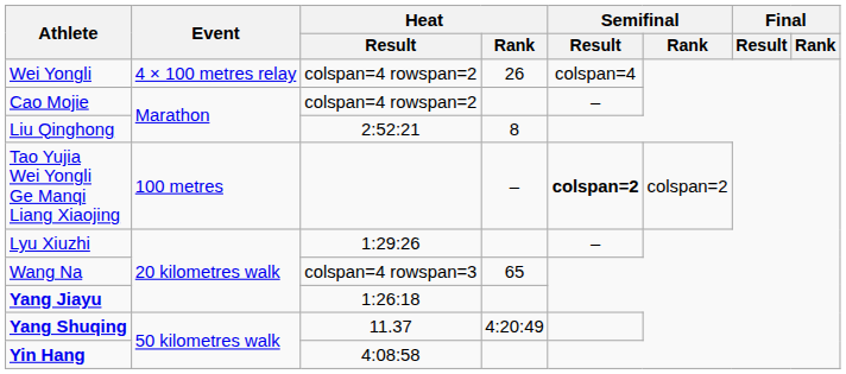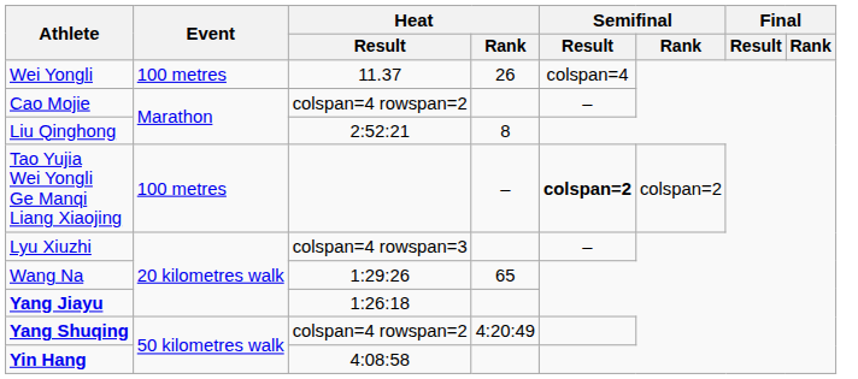Wei Yongli | Event: 4 × 100 metres relay -> 100 metres
Wei Yongli | Heat / Result: colspan=4 rowspan=2 -> 11.37
Lyu Xiuzhi | Heat / Result: 1:29:26 -> colspan=4 rowspan=3
Wang Na | Heat / Result: colspan=4 rowspan=3 -> 1:29:26
Yang Shuqing | Heat / Result: 11.37 -> colspan=4 rowspan=2
